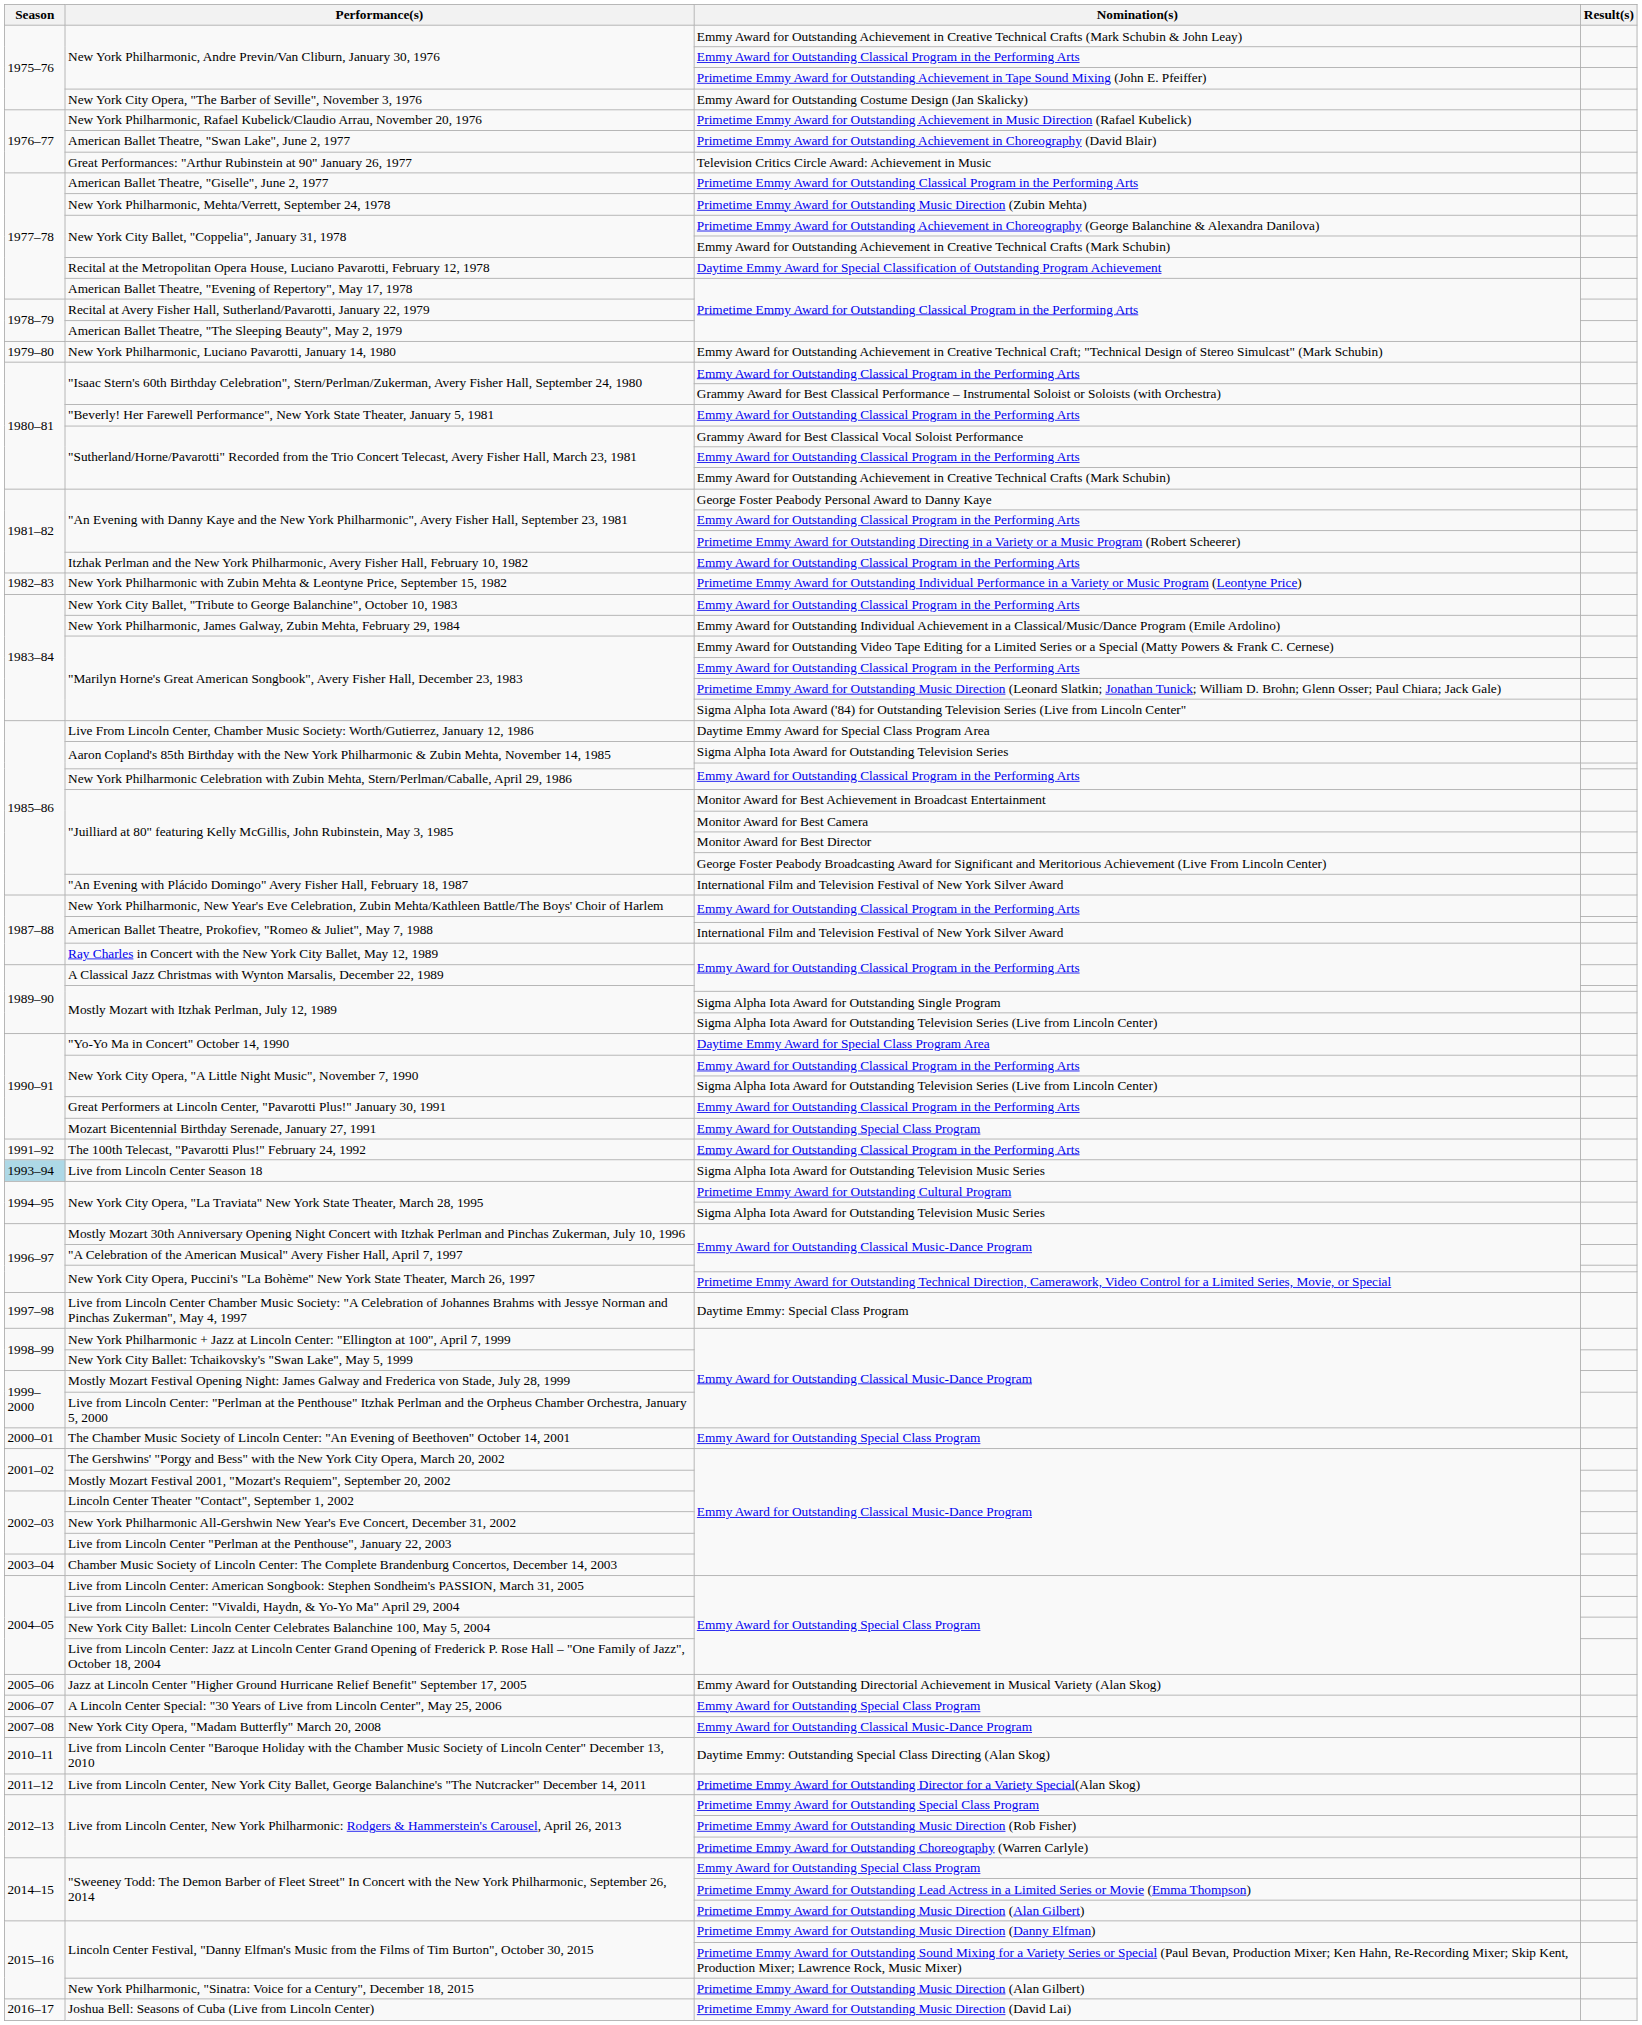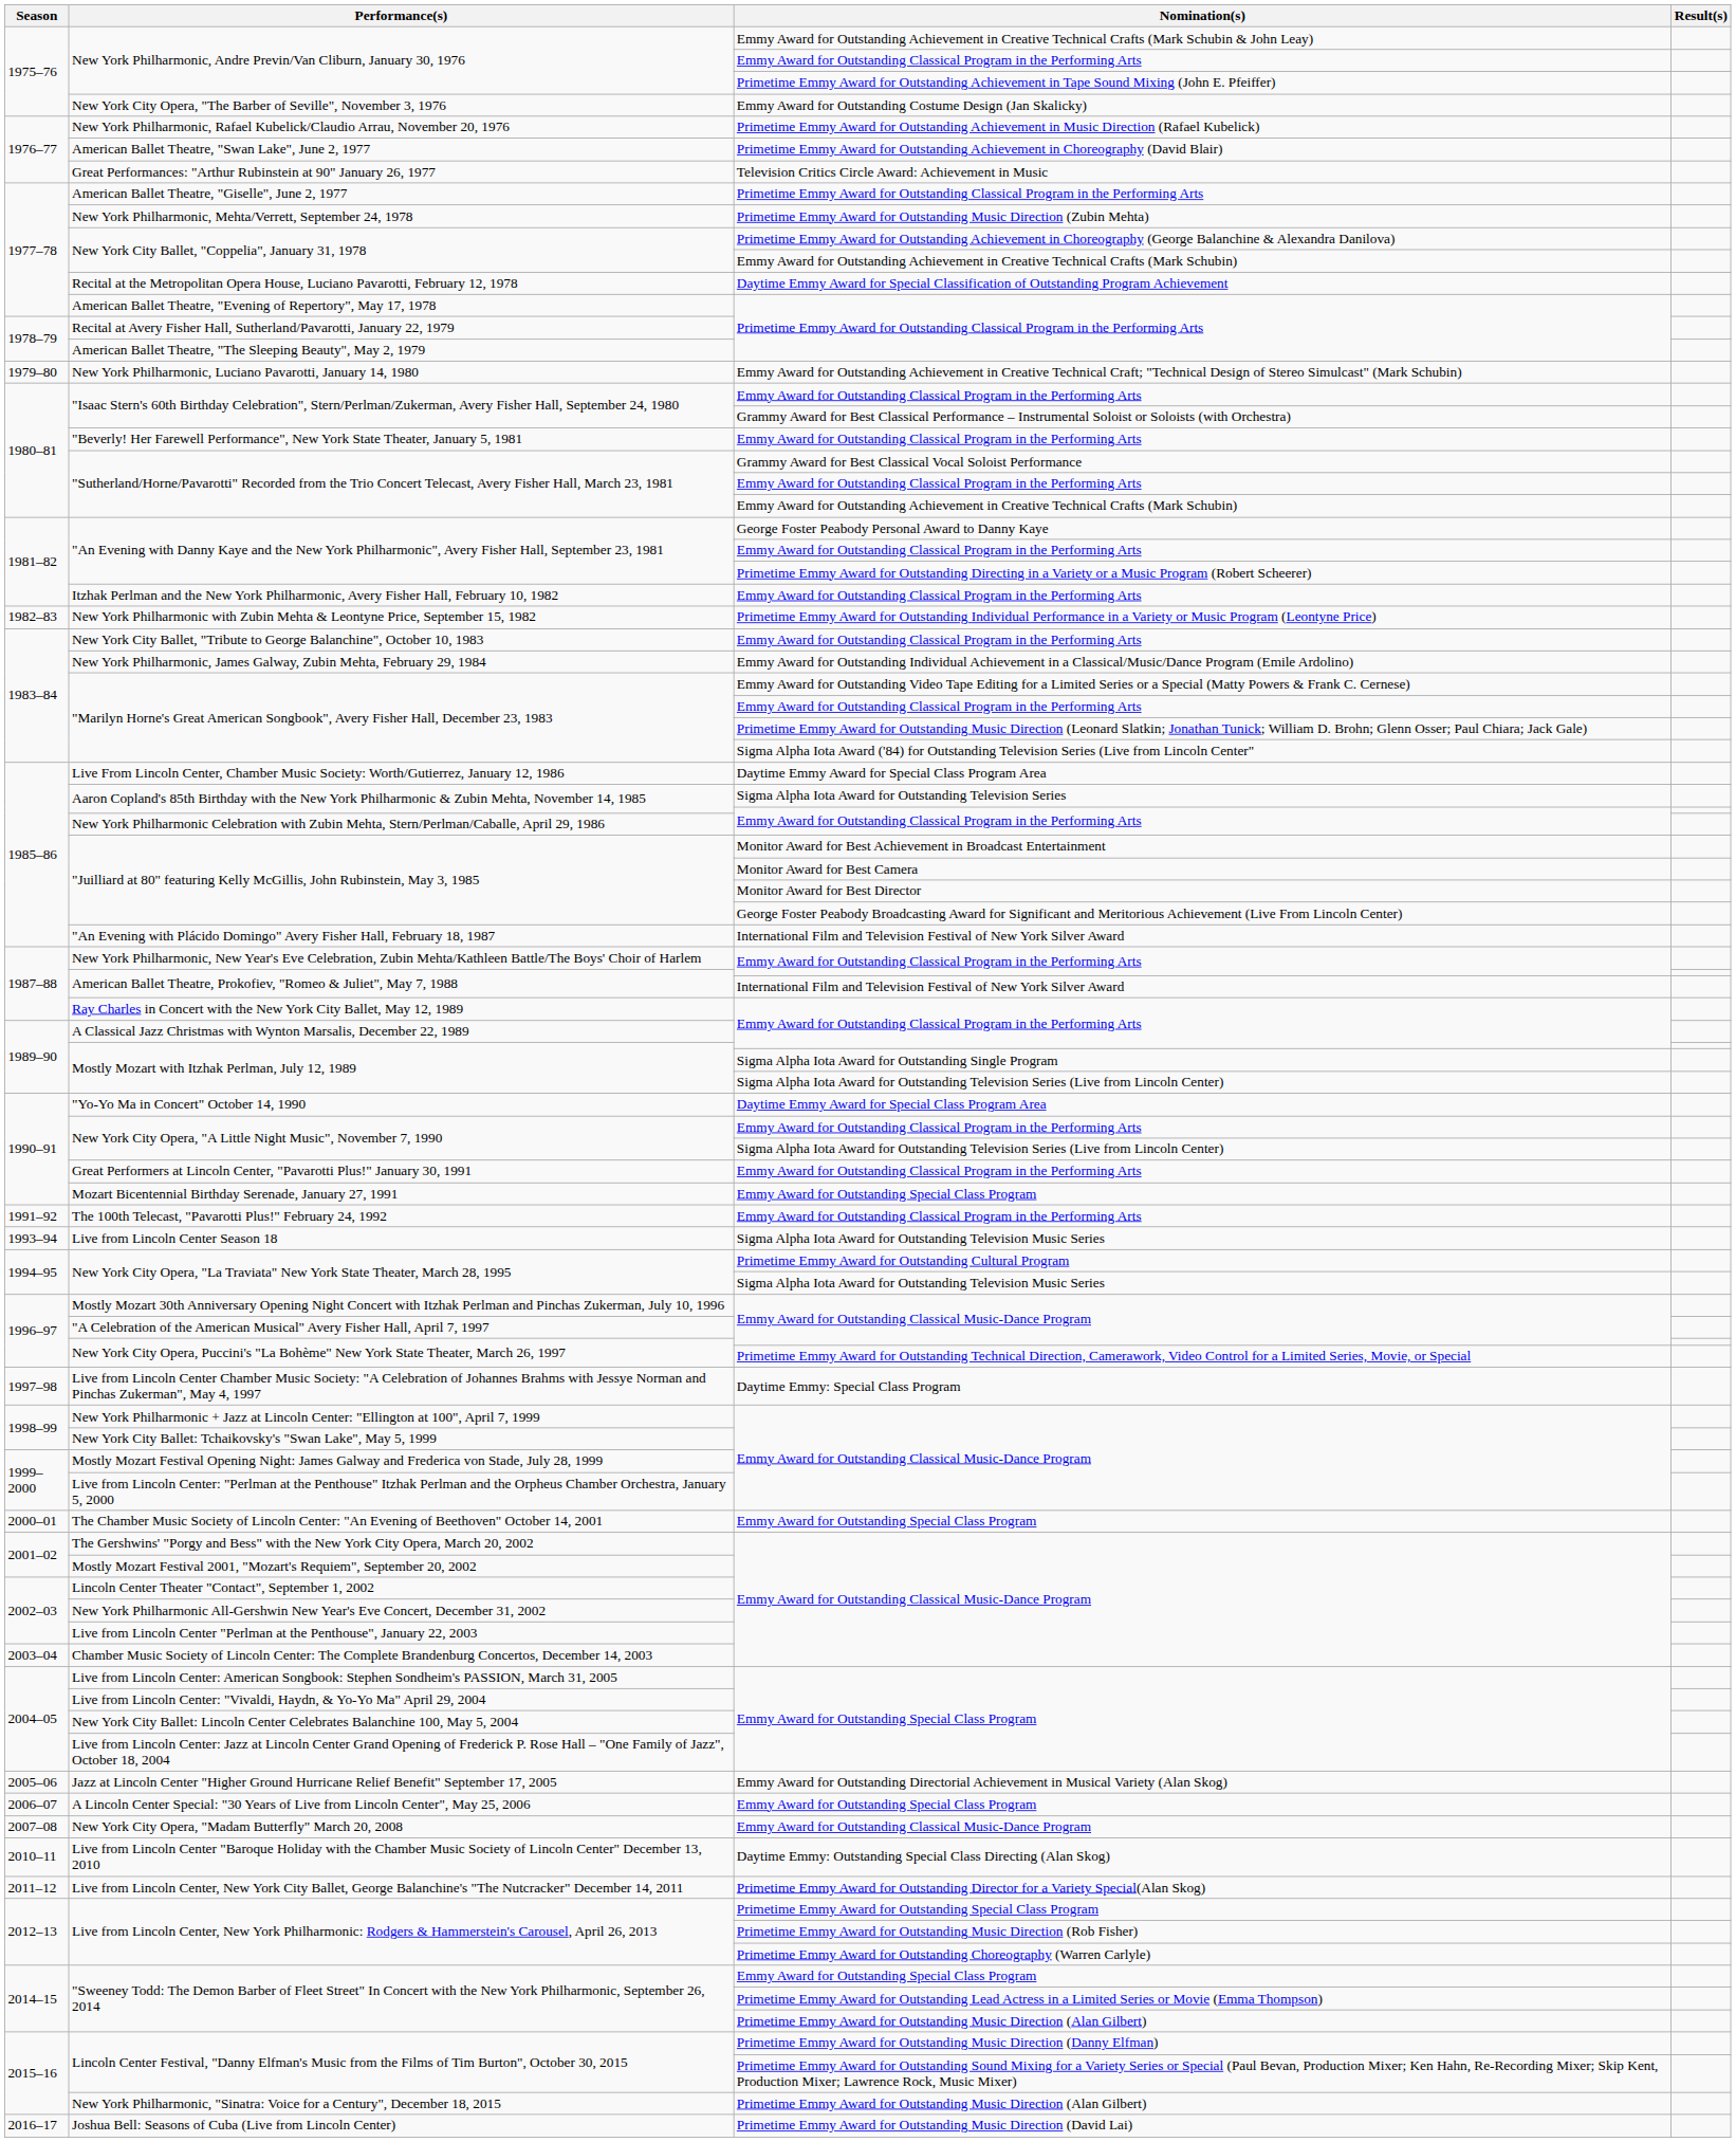Live from Lincoln Center Season 18 | Season: lightblue background -> no background
